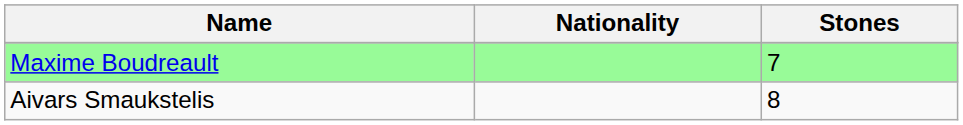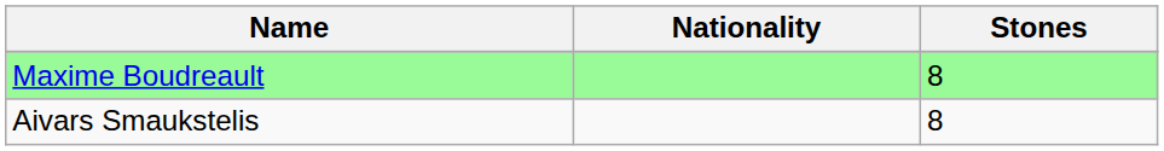Maxime Boudreault | Stones: 7 -> 8
